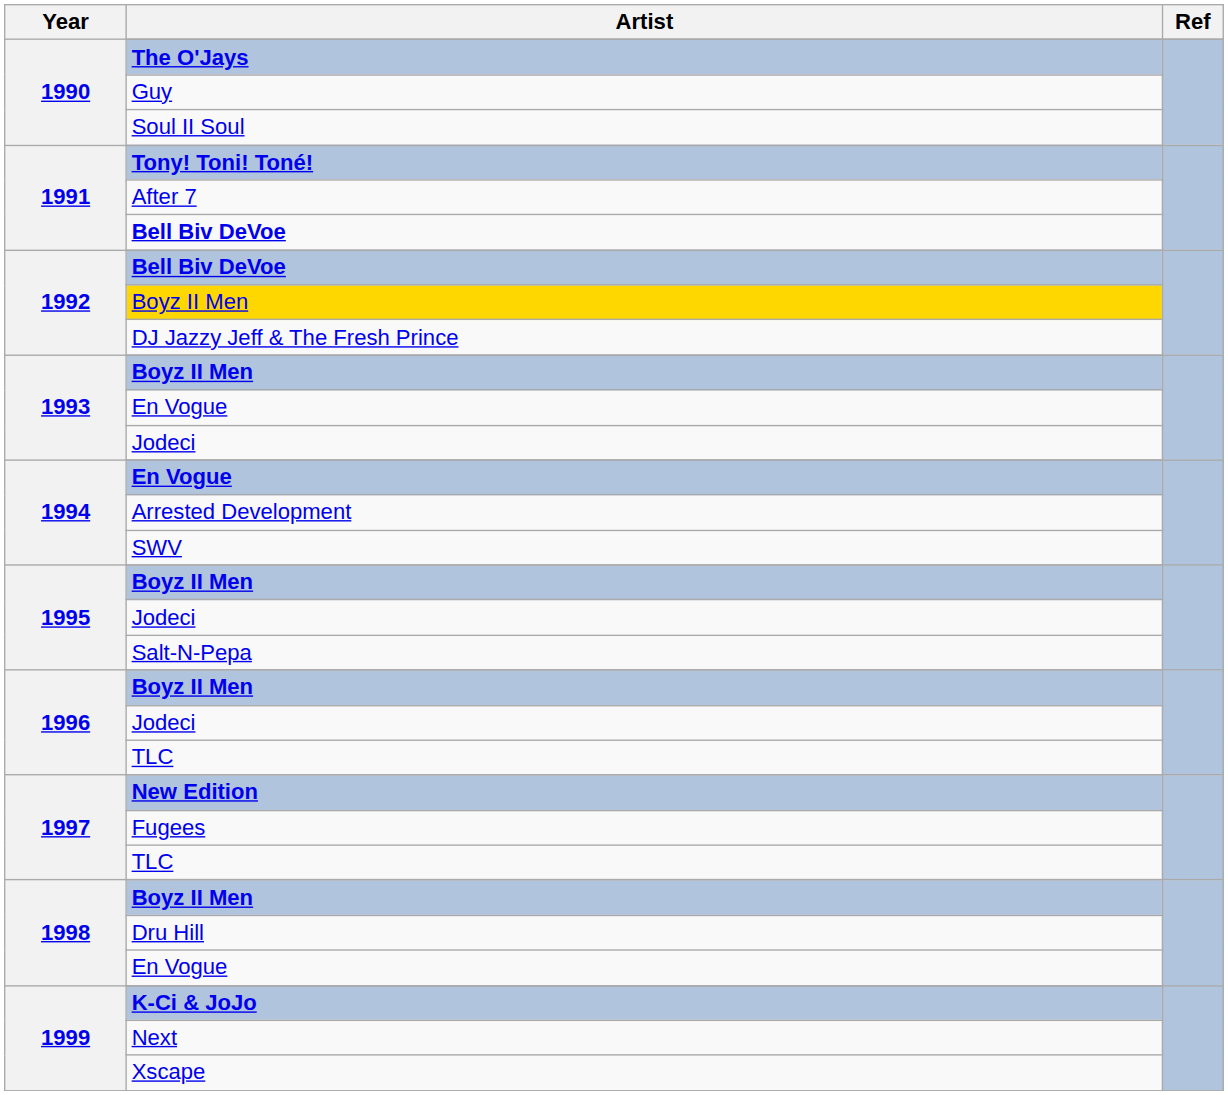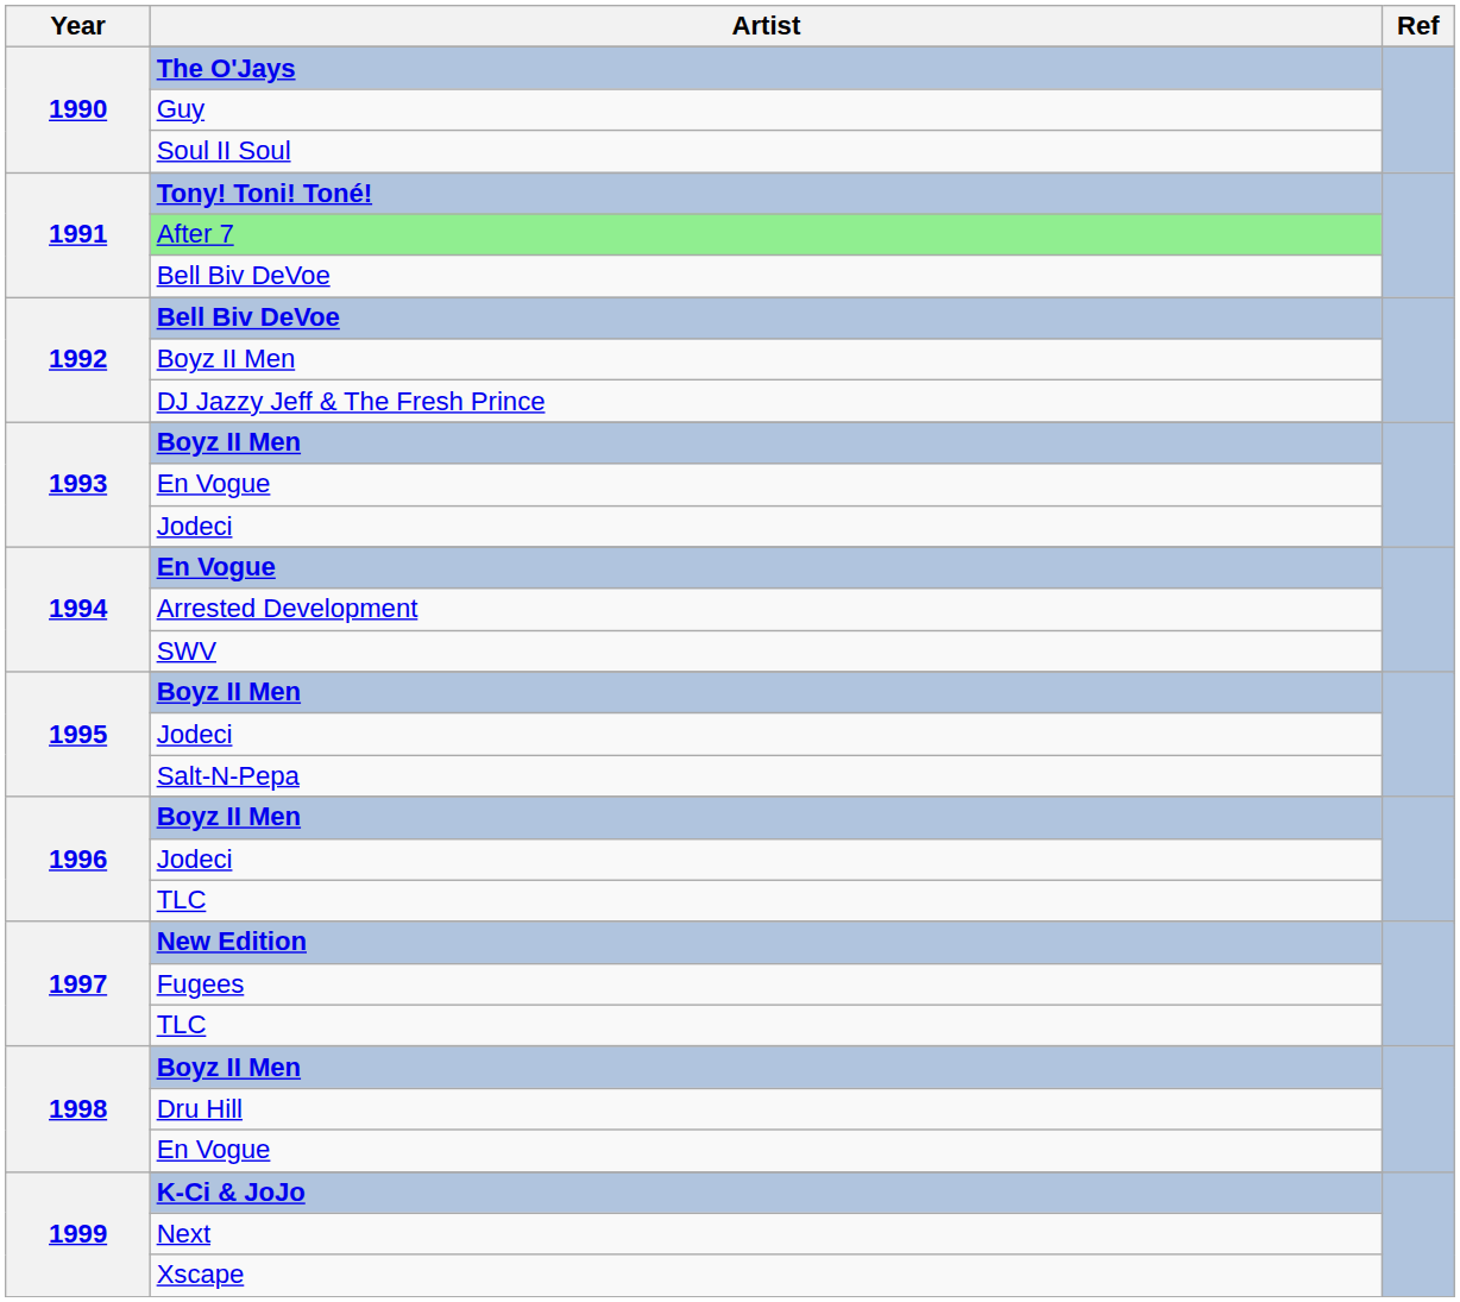After 7 | Artist: no background -> lightgreen background
1991 / Bell Biv DeVoe | Artist: bold -> normal
1992 / Boyz II Men | Artist: gold background -> no background
